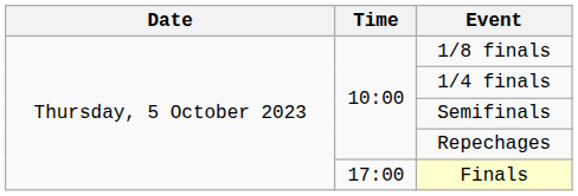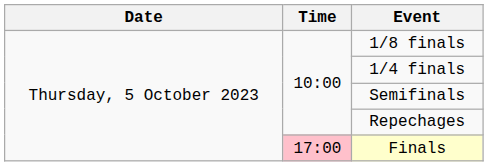Finals | Time: no background -> pink background
